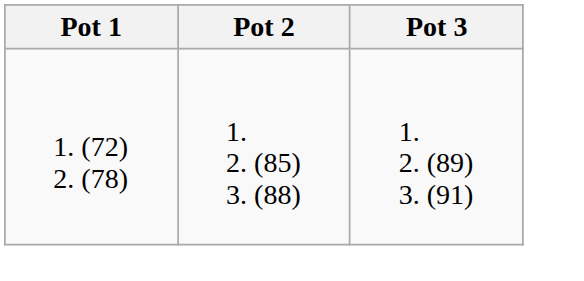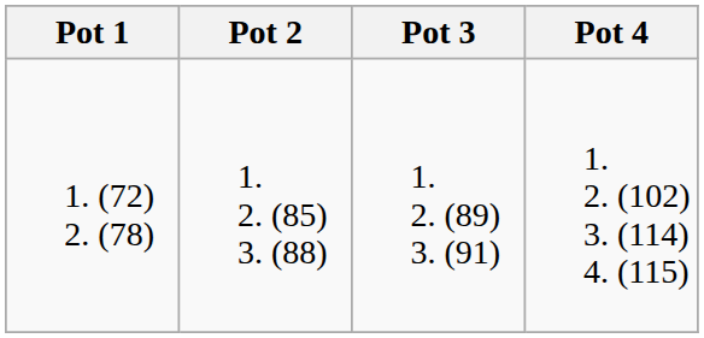+ column: Pot 4 | (102) (114) (115)
